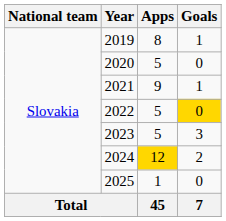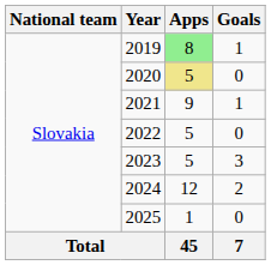2019 | Apps: no background -> lightgreen background
2020 | Apps: no background -> khaki background
2022 | Goals: gold background -> no background
2024 | Apps: gold background -> no background
